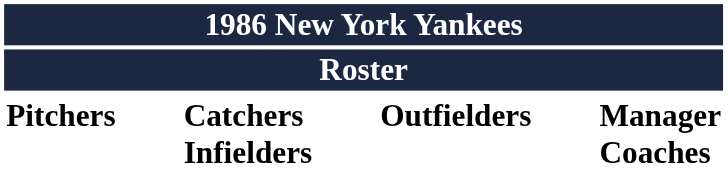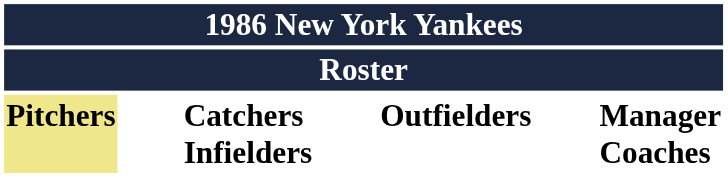Pitchers | column 1: no background -> khaki background
